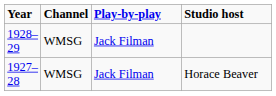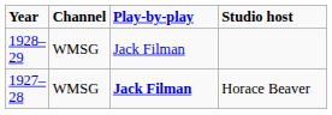Horace Beaver | Play-by-play: normal -> bold
